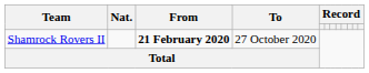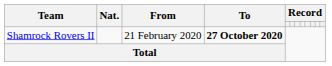Shamrock Rovers II | From: bold -> normal
Shamrock Rovers II | To: normal -> bold
